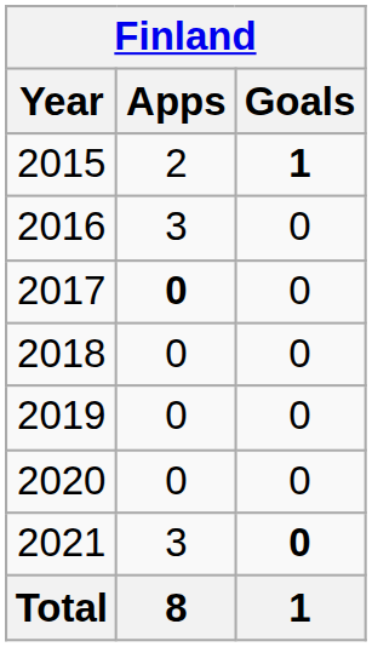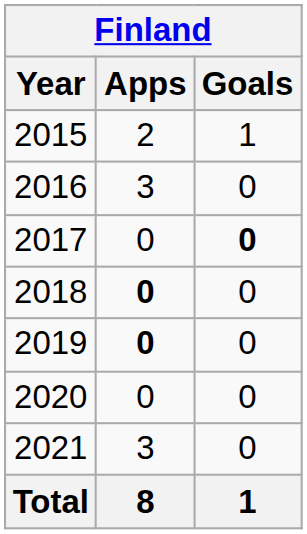2015 | Goals: bold -> normal
2017 | Apps: bold -> normal
2017 | Goals: normal -> bold
2018 | Apps: normal -> bold
2019 | Apps: normal -> bold
2021 | Goals: bold -> normal
